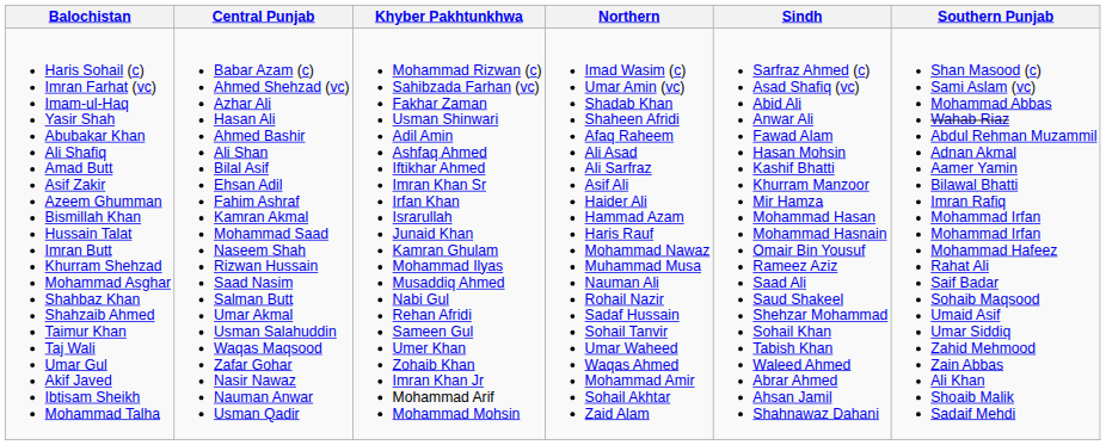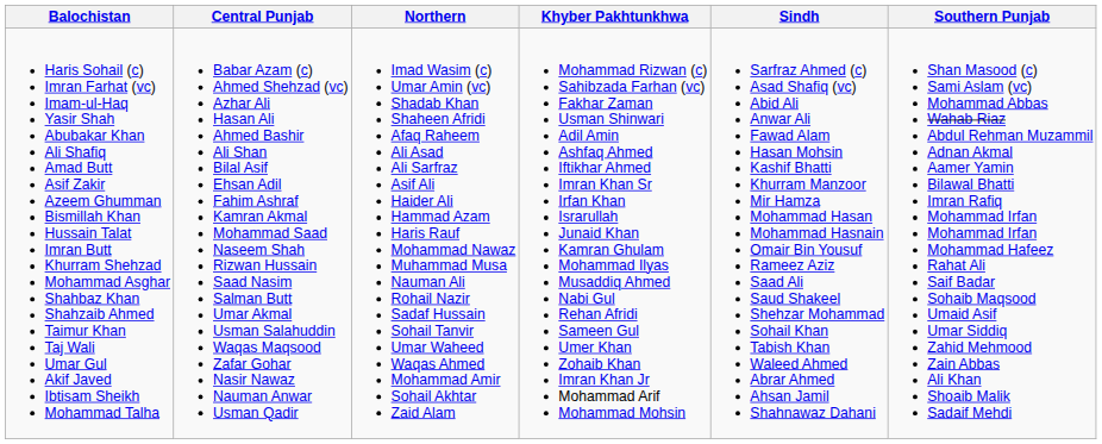columns swapped: Khyber Pakhtunkhwa <-> Northern
